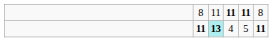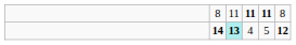row 2 | column 2: 11 -> 14
row 2 | column 6: 11 -> 12
